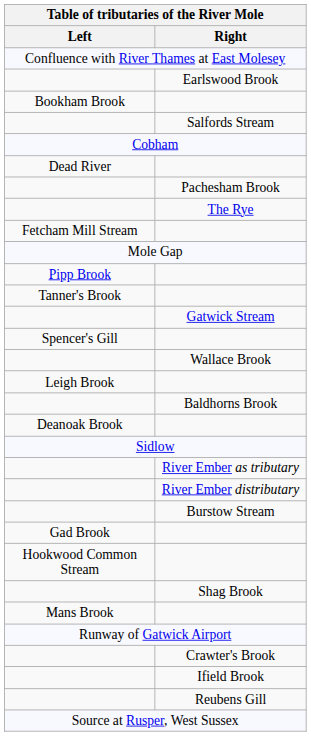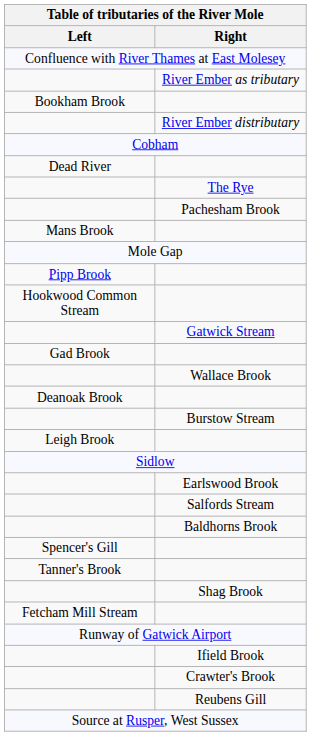row 4 | Right: Earlswood Brook -> River Ember as tributary
row 6 | Right: Salfords Stream -> River Ember distributary
row 9 | Right: Pachesham Brook -> The Rye
row 10 | Right: The Rye -> Pachesham Brook
row 11 | Left: Fetcham Mill Stream -> Mans Brook
row 14 | Left: Tanner's Brook -> Hookwood Common Stream
row 16 | Left: Spencer's Gill -> Gad Brook
row 18 | Left: Leigh Brook -> Deanoak Brook
row 19 | Right: Baldhorns Brook -> Burstow Stream
row 20 | Left: Deanoak Brook -> Leigh Brook
row 22 | Right: River Ember as tributary -> Earlswood Brook
row 23 | Right: River Ember distributary -> Salfords Stream
row 24 | Right: Burstow Stream -> Baldhorns Brook
row 25 | Left: Gad Brook -> Spencer's Gill
row 26 | Left: Hookwood Common Stream -> Tanner's Brook
row 28 | Left: Mans Brook -> Fetcham Mill Stream
row 30 | Right: Crawter's Brook -> Ifield Brook
row 31 | Right: Ifield Brook -> Crawter's Brook
